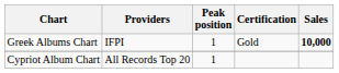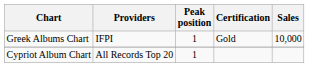Greek Albums Chart | Sales: bold -> normal
